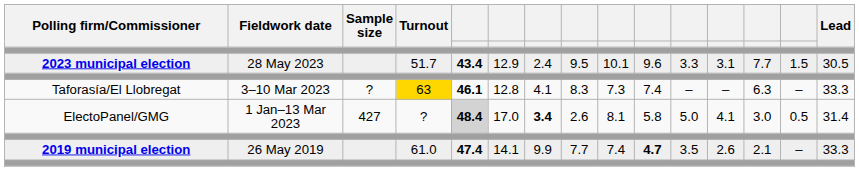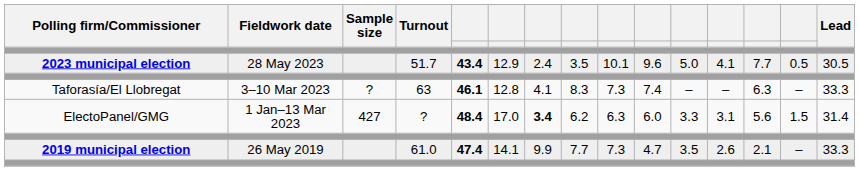2023 municipal election | column 8: 9.5 -> 3.5
2023 municipal election | column 11: 3.3 -> 5.0
2023 municipal election | column 12: 3.1 -> 4.1
2023 municipal election | column 14: 1.5 -> 0.5
Taforasía/El Llobregat | Turnout: gold background -> no background
ElectoPanel/GMG | column 5: lightgrey background -> no background
ElectoPanel/GMG | column 8: 2.6 -> 6.2
ElectoPanel/GMG | column 9: 8.1 -> 6.3
ElectoPanel/GMG | column 10: 5.8 -> 6.0
ElectoPanel/GMG | column 11: 5.0 -> 3.3
ElectoPanel/GMG | column 12: 4.1 -> 3.1
ElectoPanel/GMG | column 13: 3.0 -> 5.6
ElectoPanel/GMG | column 14: 0.5 -> 1.5
2019 municipal election | column 9: 7.4 -> 7.3
2019 municipal election | column 10: bold -> normal
